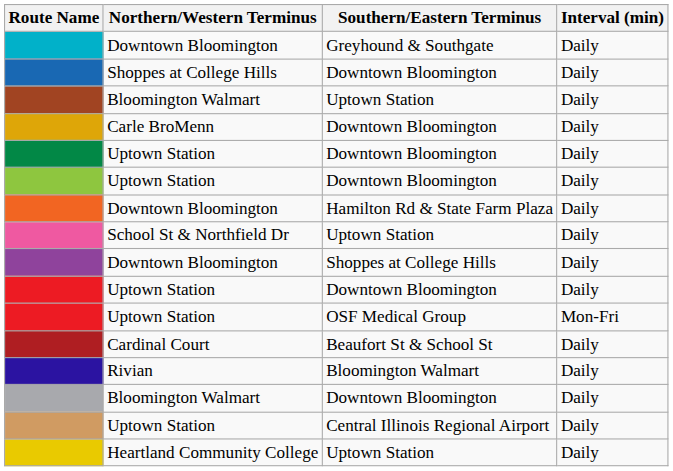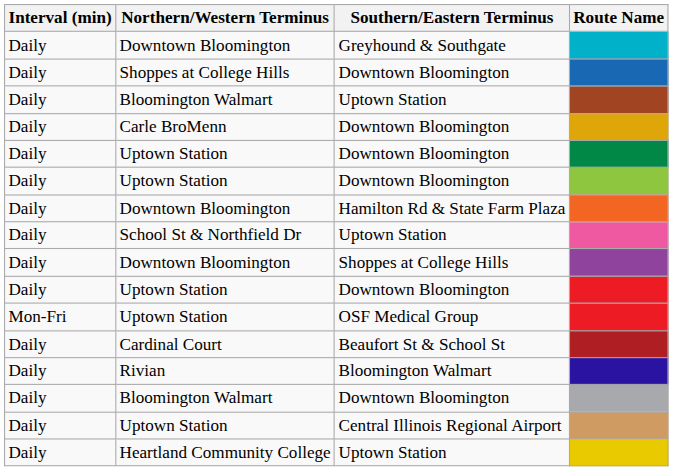columns swapped: Route Name <-> Interval (min)
